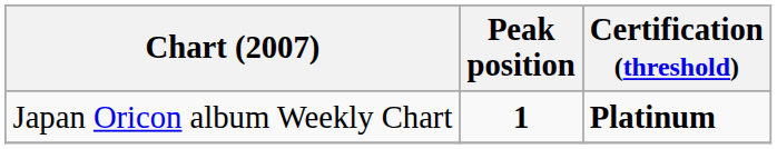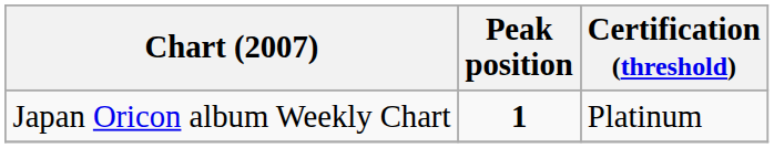Japan Oricon album Weekly Chart | Certification (threshold): bold -> normal
